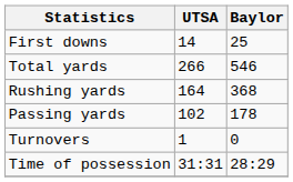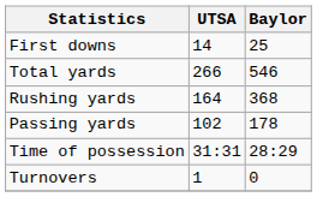rows swapped: Turnovers <-> Time of possession
